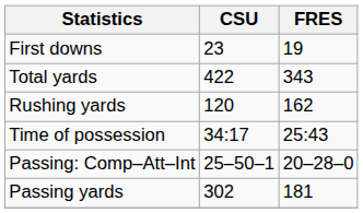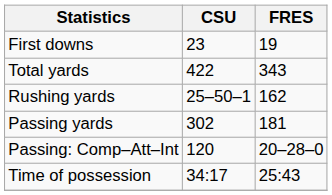Rushing yards | CSU: 120 -> 25–50–1
rows swapped: Passing yards <-> Time of possession
Passing: Comp–Att–Int | CSU: 25–50–1 -> 120
